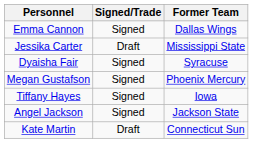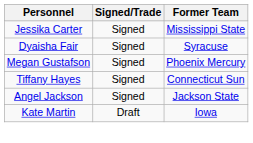- row: Emma Cannon | Signed | Dallas Wings
Jessika Carter | Signed/Trade: Draft -> Signed
Tiffany Hayes | Former Team: Iowa -> Connecticut Sun
Kate Martin | Former Team: Connecticut Sun -> Iowa
